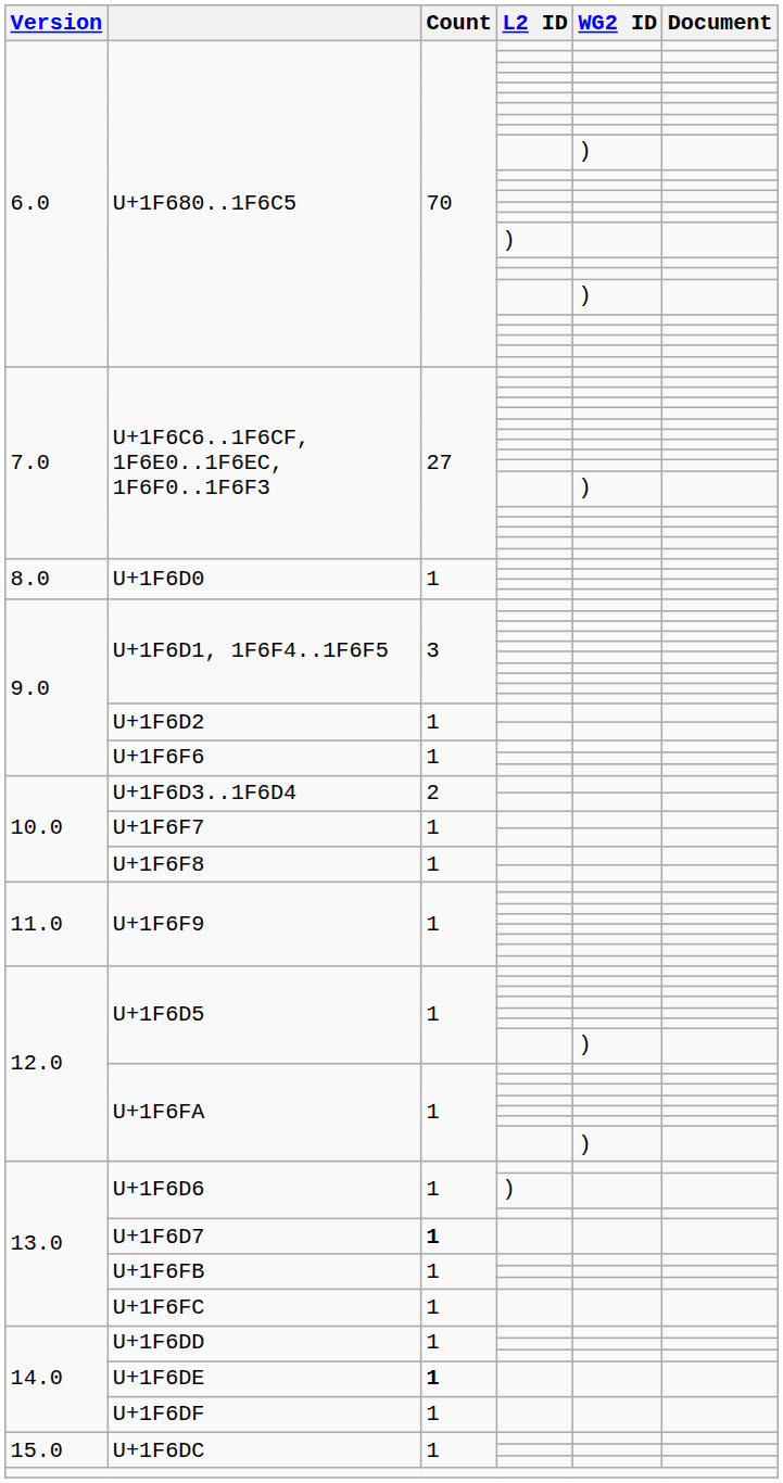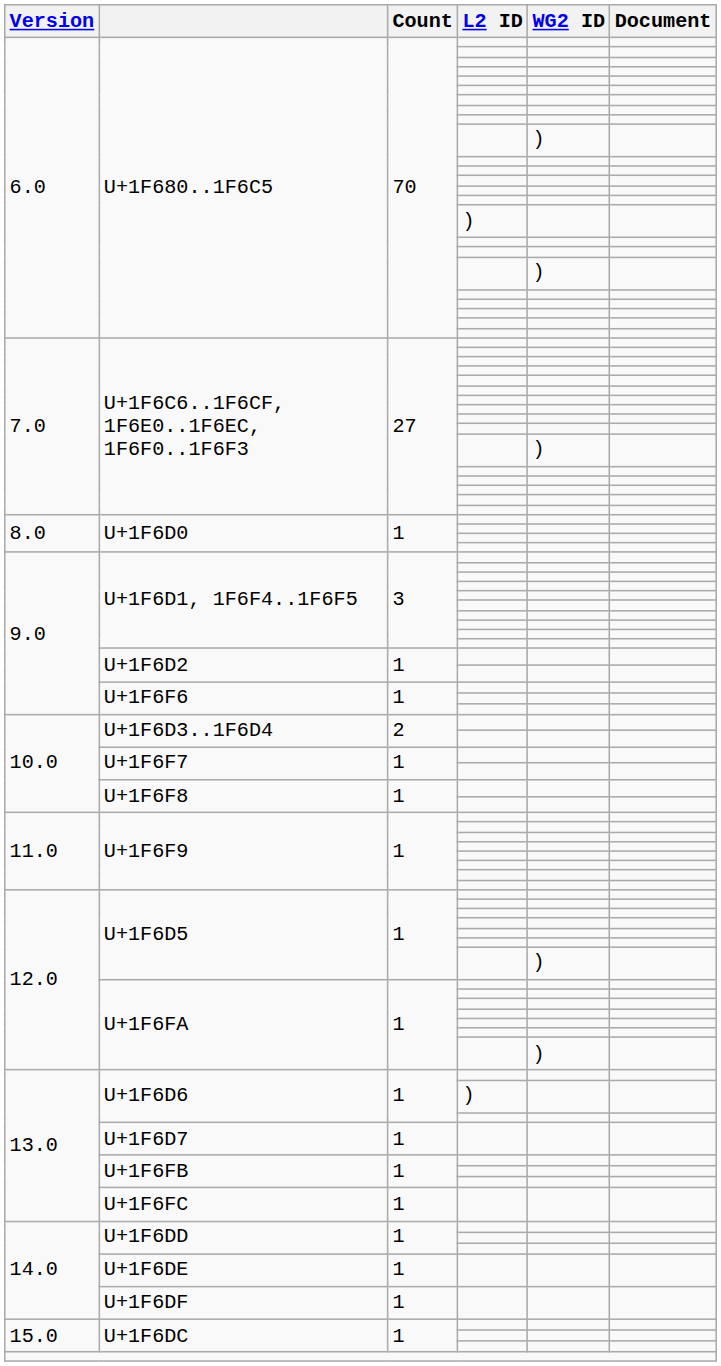U+1F6D7 | Count: bold -> normal
U+1F6DE | Count: bold -> normal
